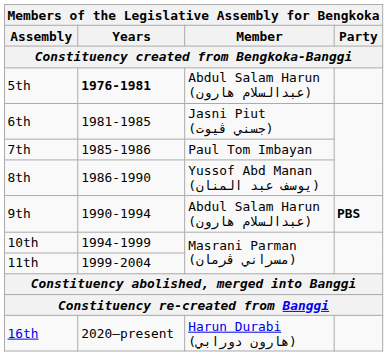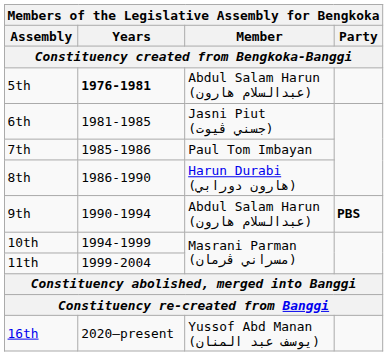8th | Member: Yussof Abd Manan (يوسف عبد المنان) -> Harun Durabi (هارون دورابي)
16th | Member: Harun Durabi (هارون دورابي) -> Yussof Abd Manan (يوسف عبد المنان)
